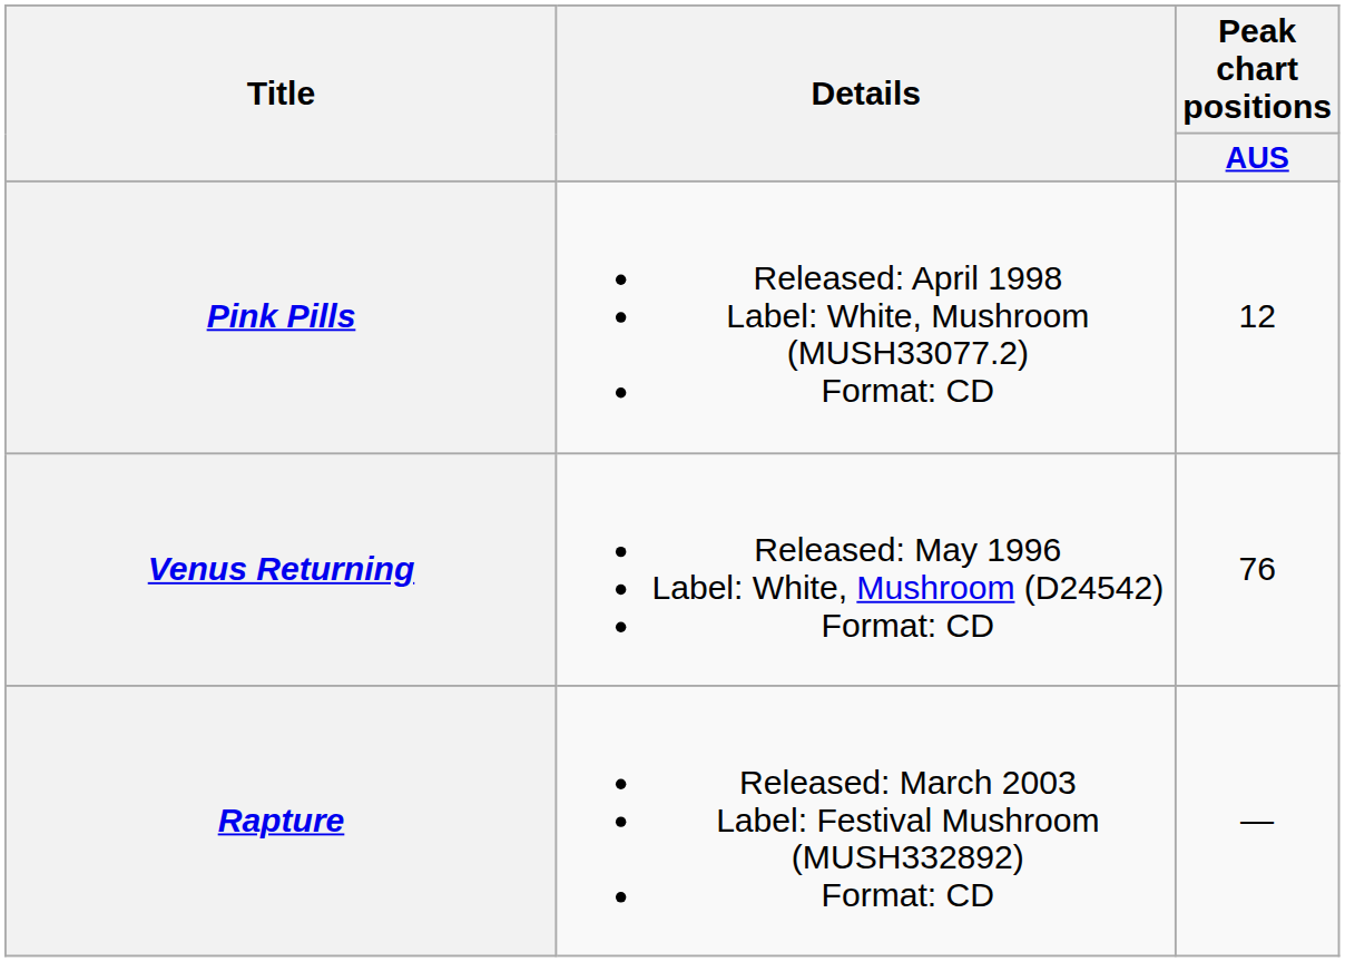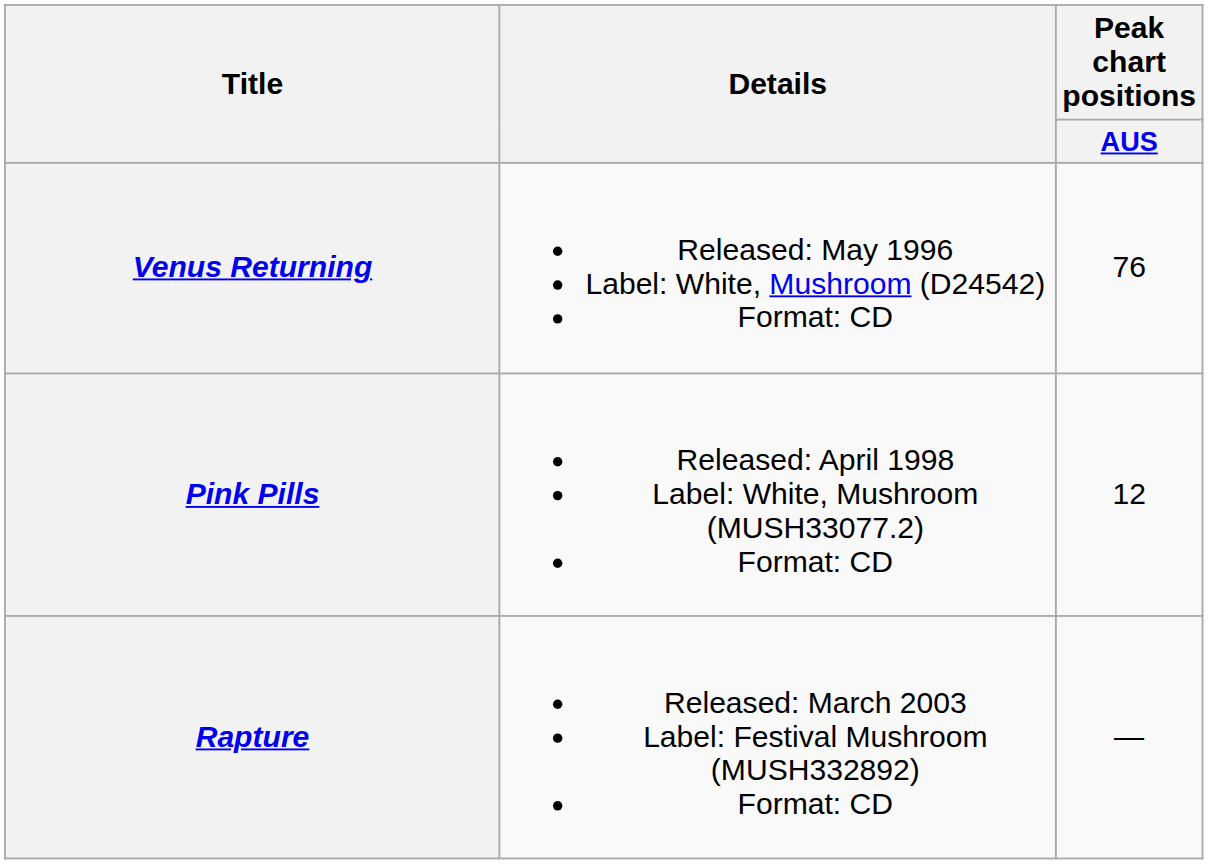rows swapped: Venus Returning <-> Pink Pills
